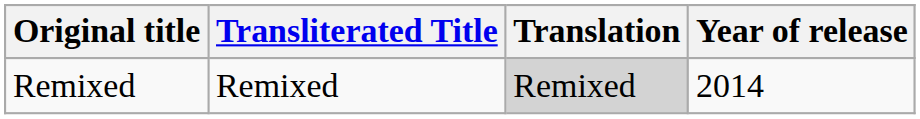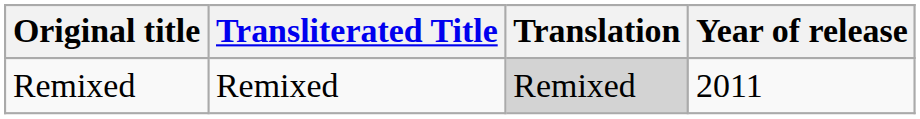row 2 | Year of release: 2014 -> 2011
